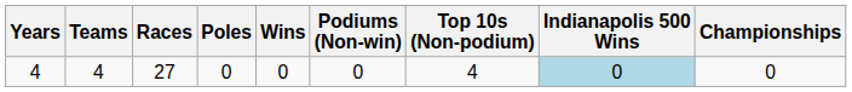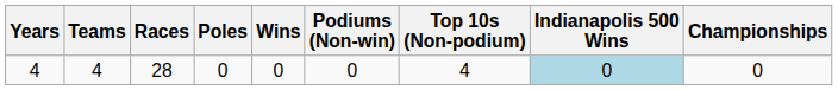row 2 | Races: 27 -> 28
